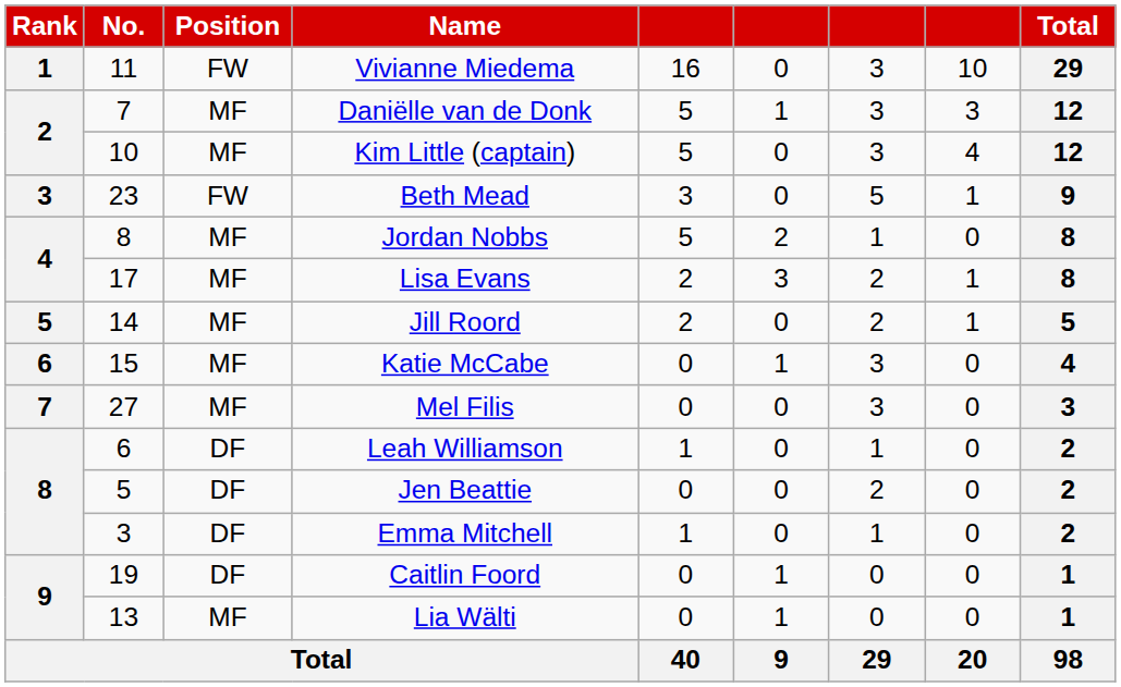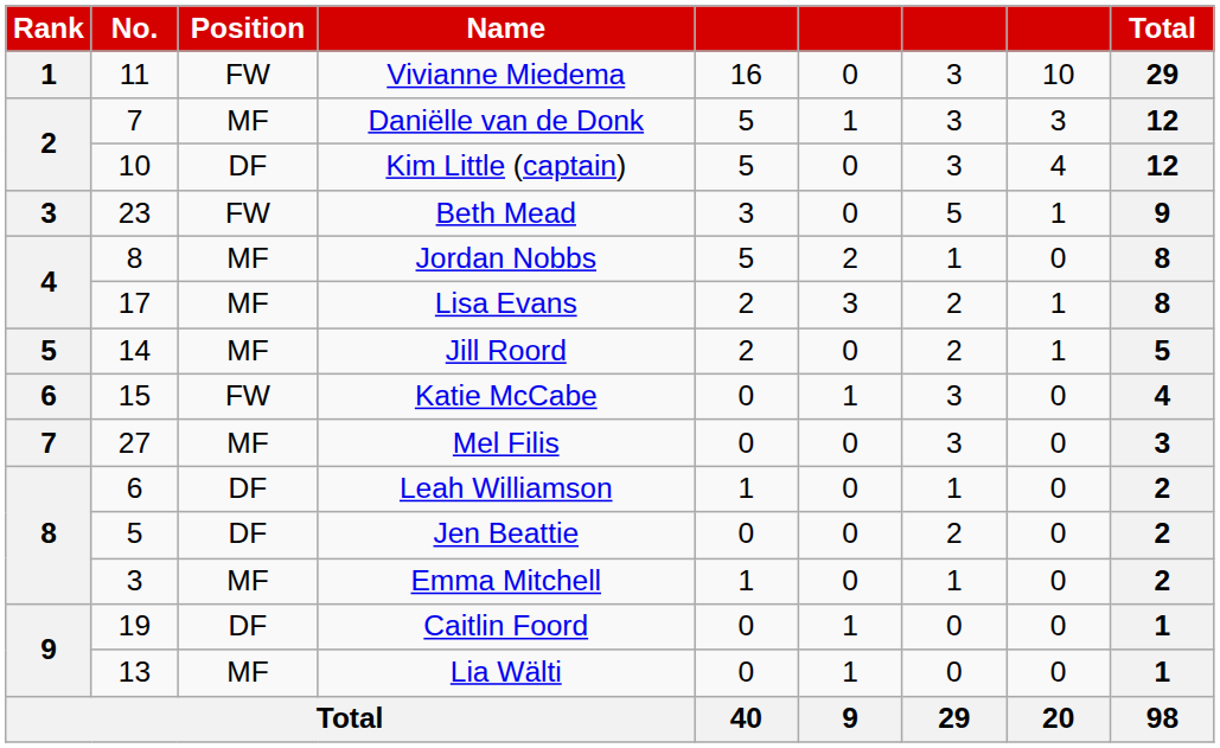Kim Little (captain) | Position: MF -> DF
Katie McCabe | Position: MF -> FW
Emma Mitchell | Position: DF -> MF
